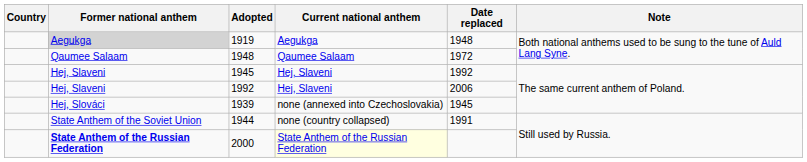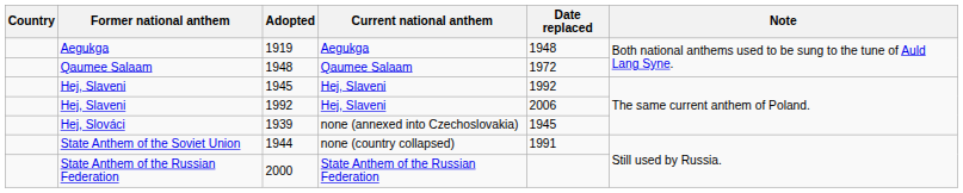1919 | Former national anthem: lightgrey background -> no background
2000 | Former national anthem: bold -> normal
2000 | Current national anthem: lightyellow background -> no background
